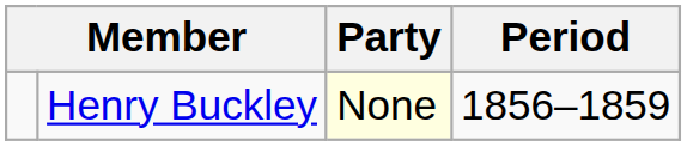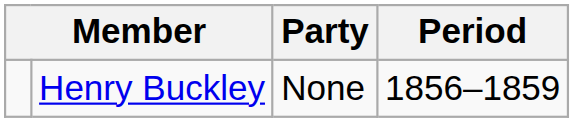Henry Buckley | Party: lightyellow background -> no background
